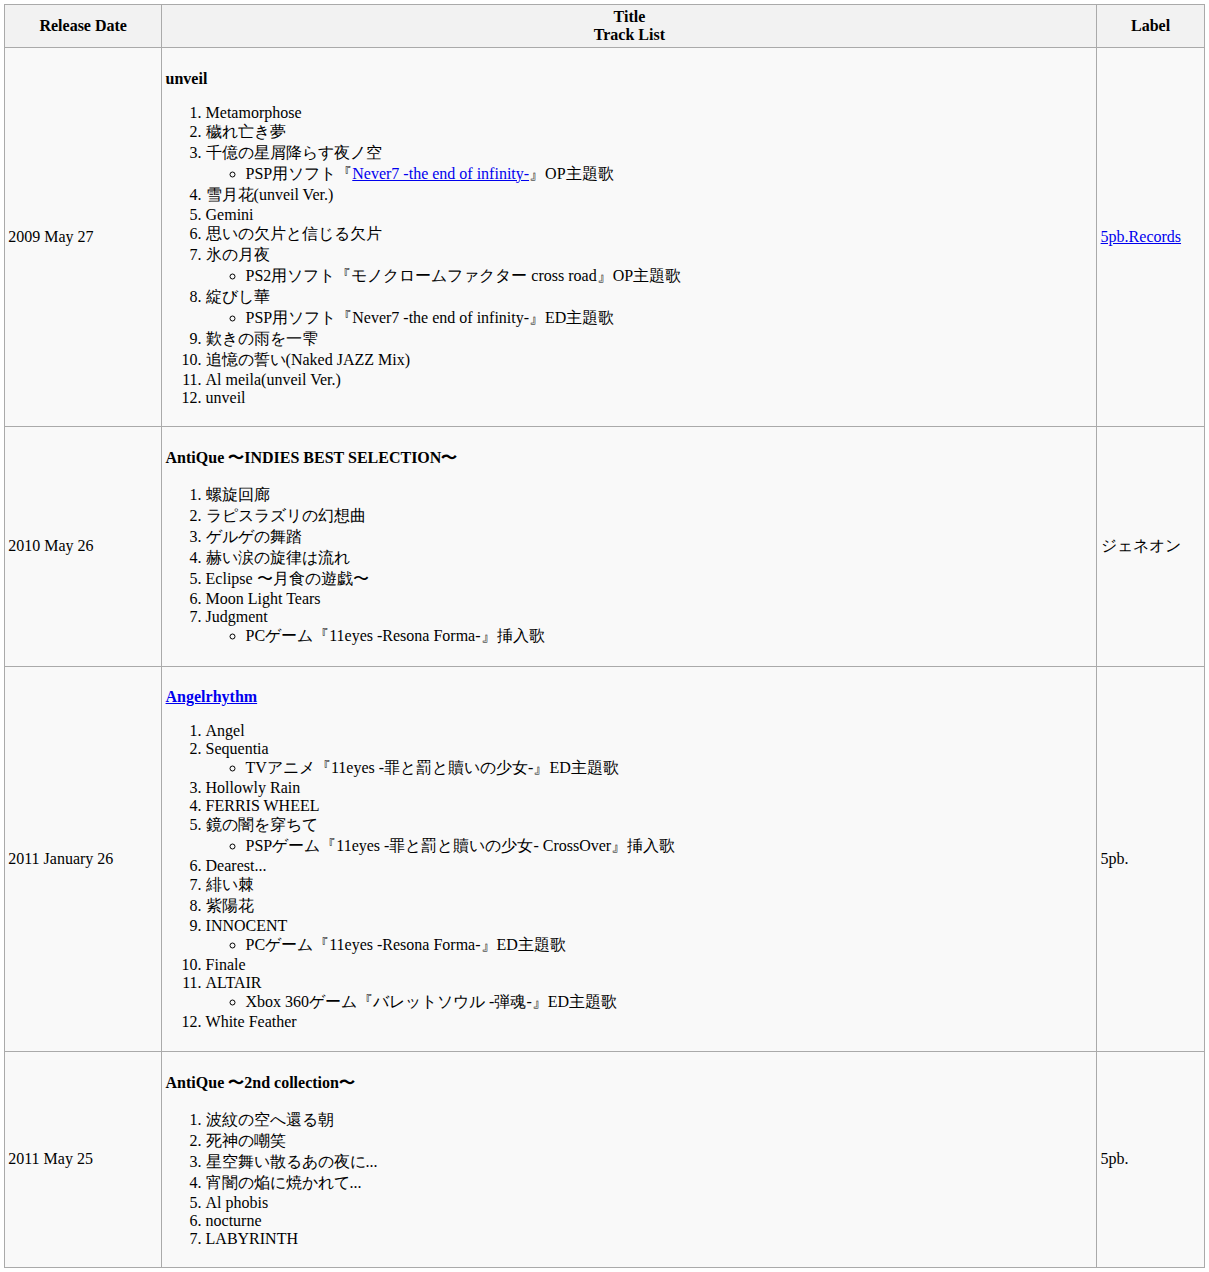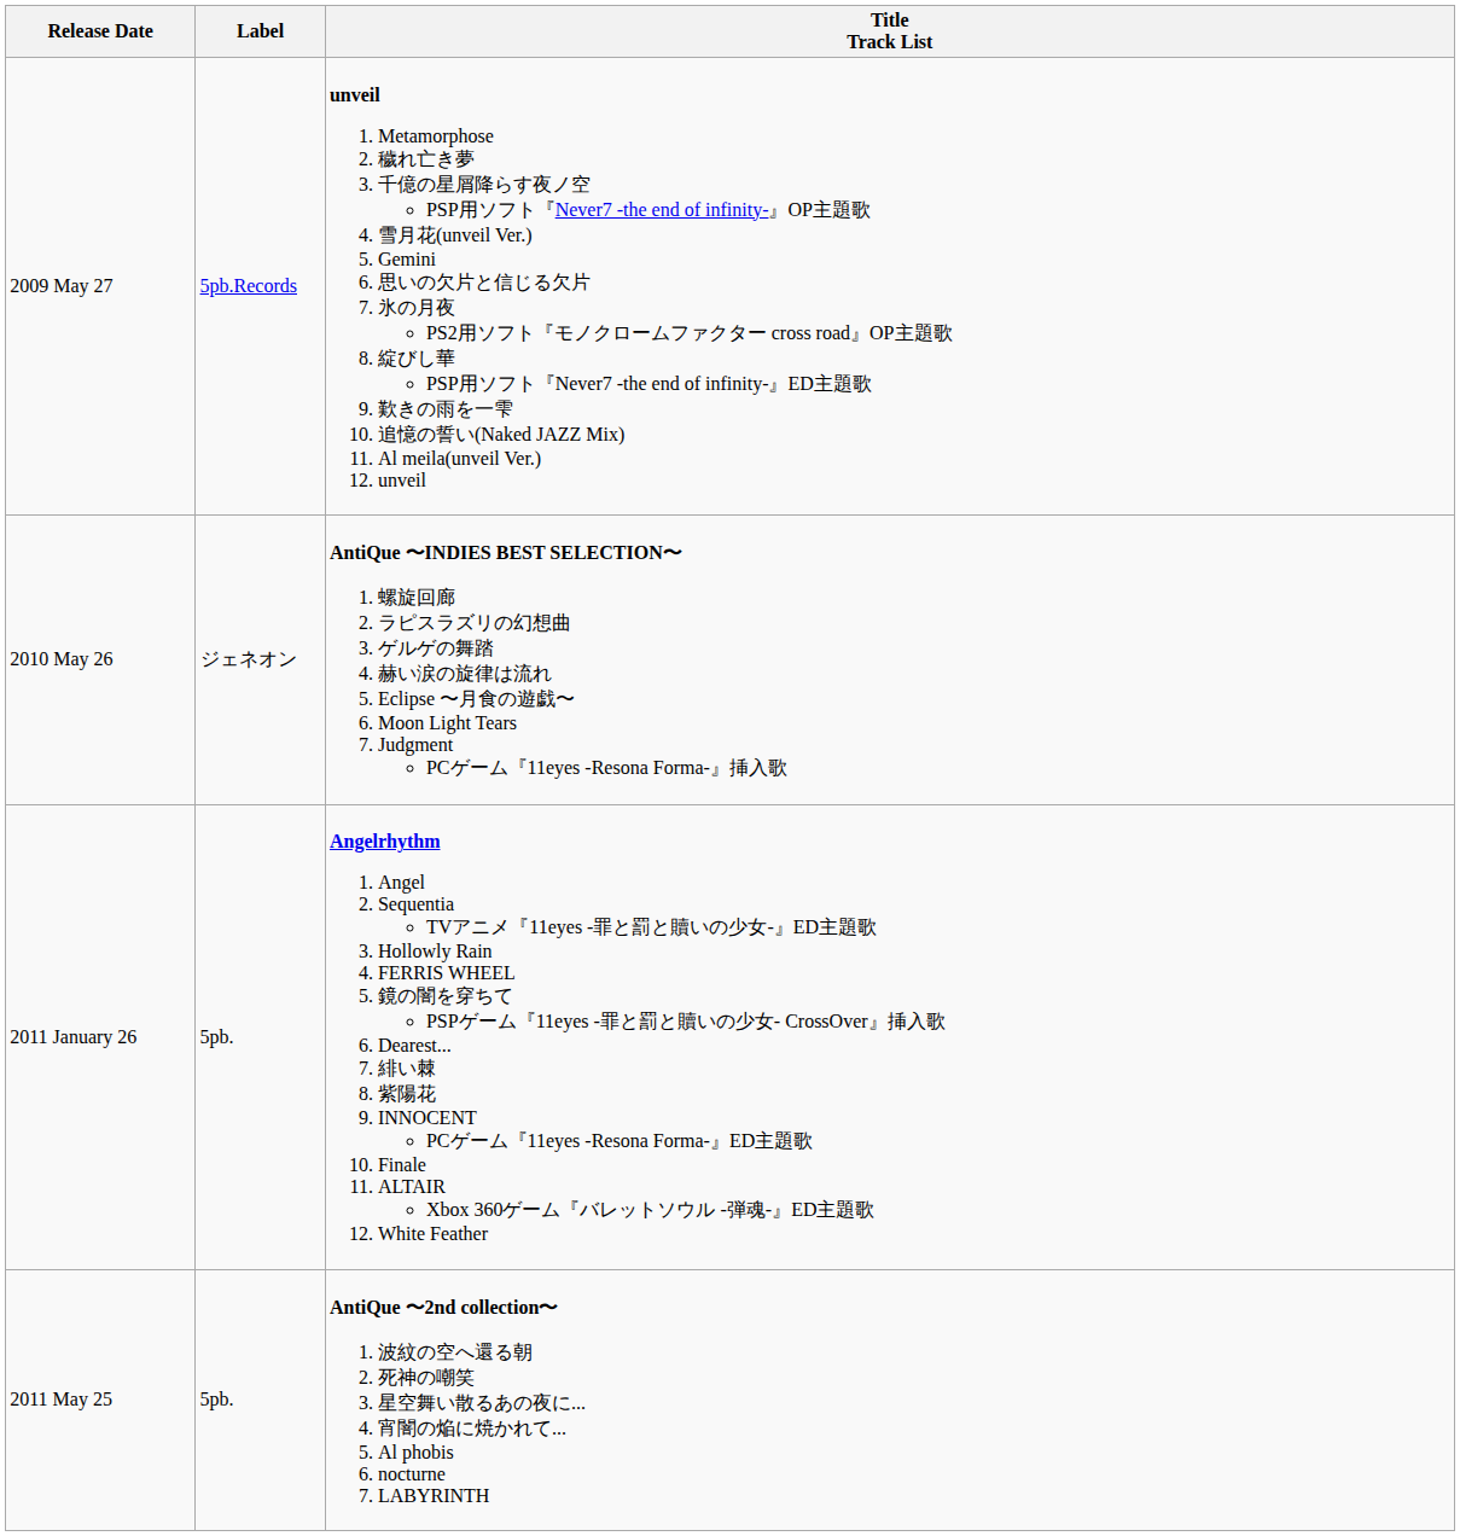columns swapped: Title Track List <-> Label
